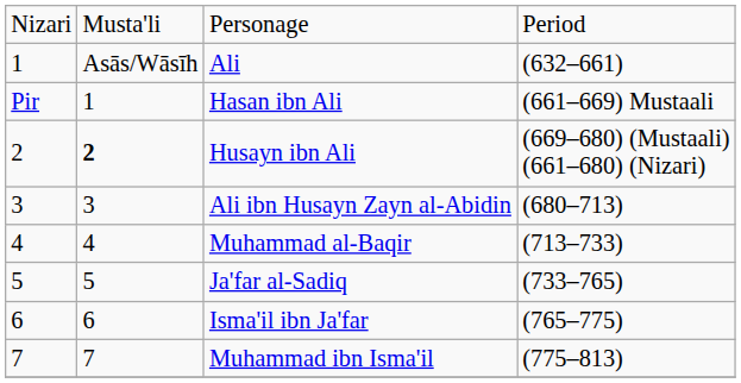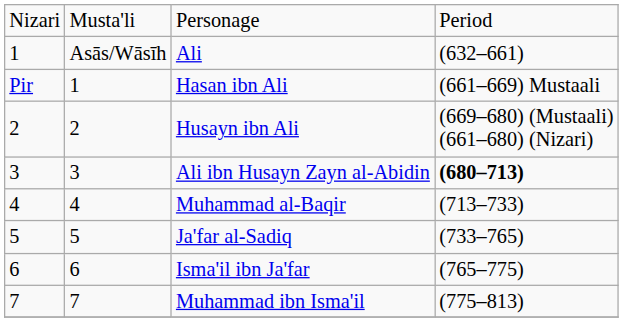Husayn ibn Ali | column 2: bold -> normal
Ali ibn Husayn Zayn al-Abidin | column 4: normal -> bold
